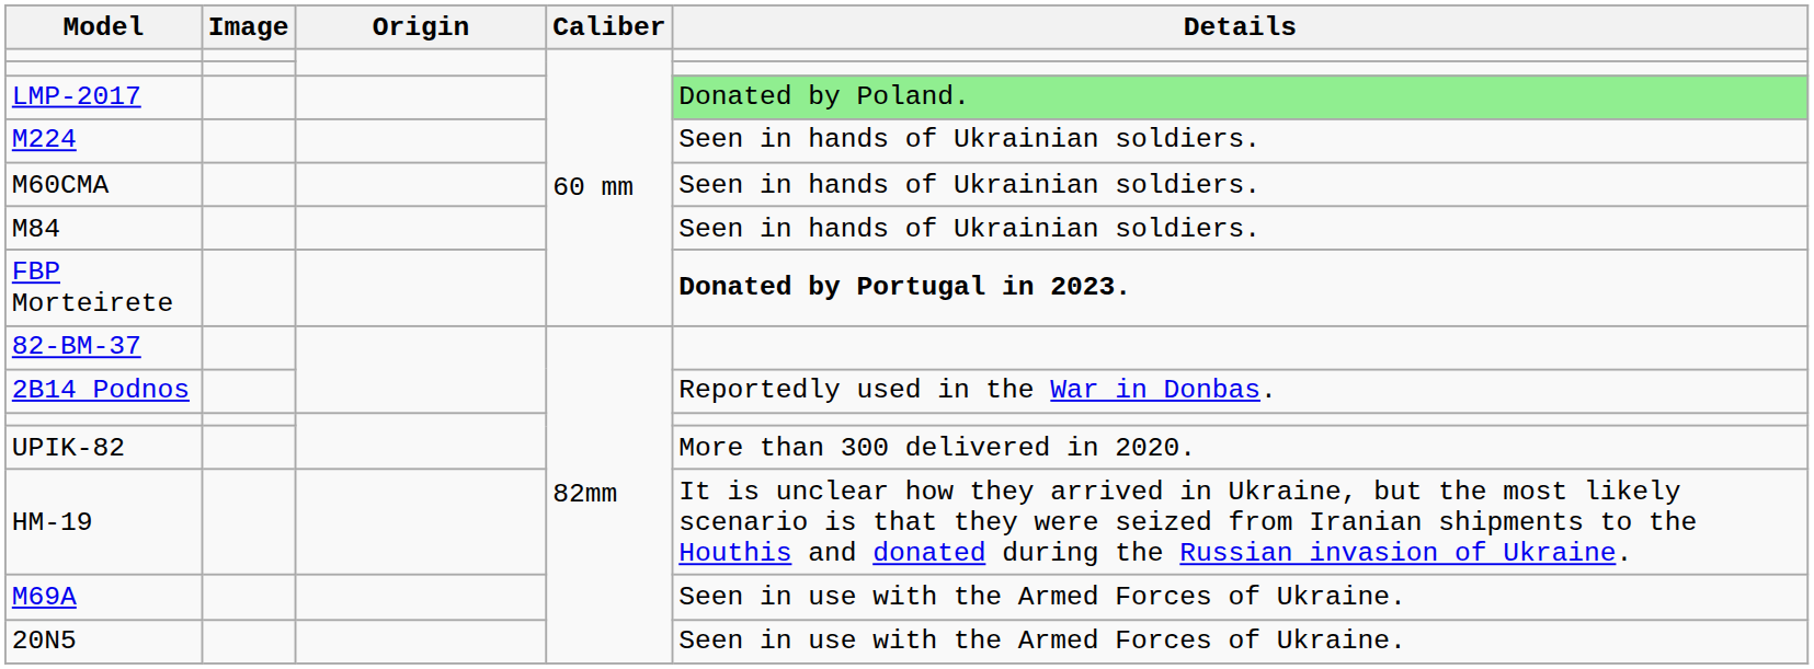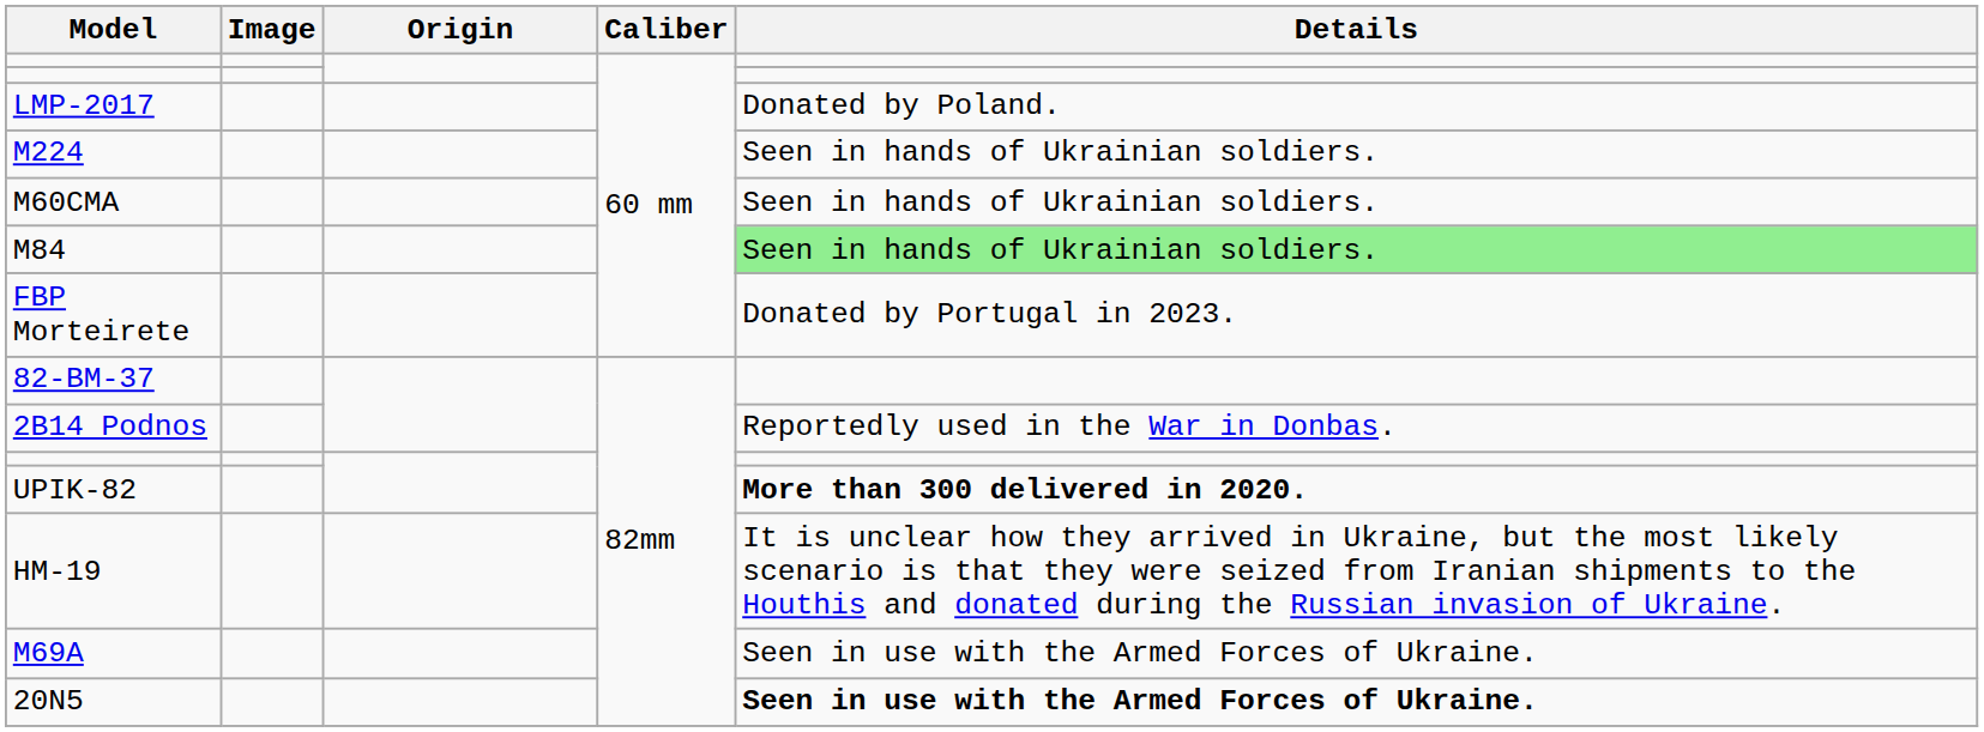LMP-2017 | Details: lightgreen background -> no background
M84 | Details: no background -> lightgreen background
FBP Morteirete | Details: bold -> normal
UPIK-82 | Details: normal -> bold
20N5 | Details: normal -> bold
